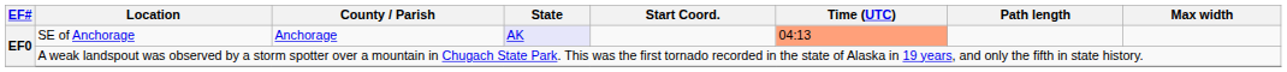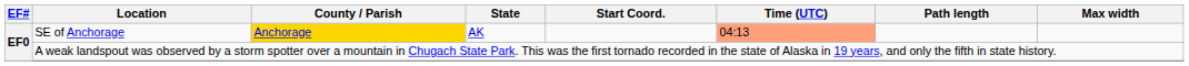SE of Anchorage | County / Parish: no background -> gold background
SE of Anchorage | State: lavender background -> no background
